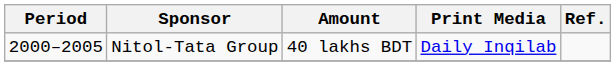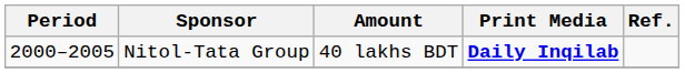Nitol-Tata Group | Print Media: normal -> bold
